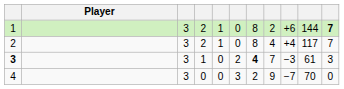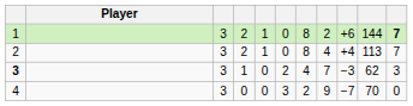row 3 | column 10: 117 -> 113
row 4 | column 7: bold -> normal
row 4 | column 10: 61 -> 62
